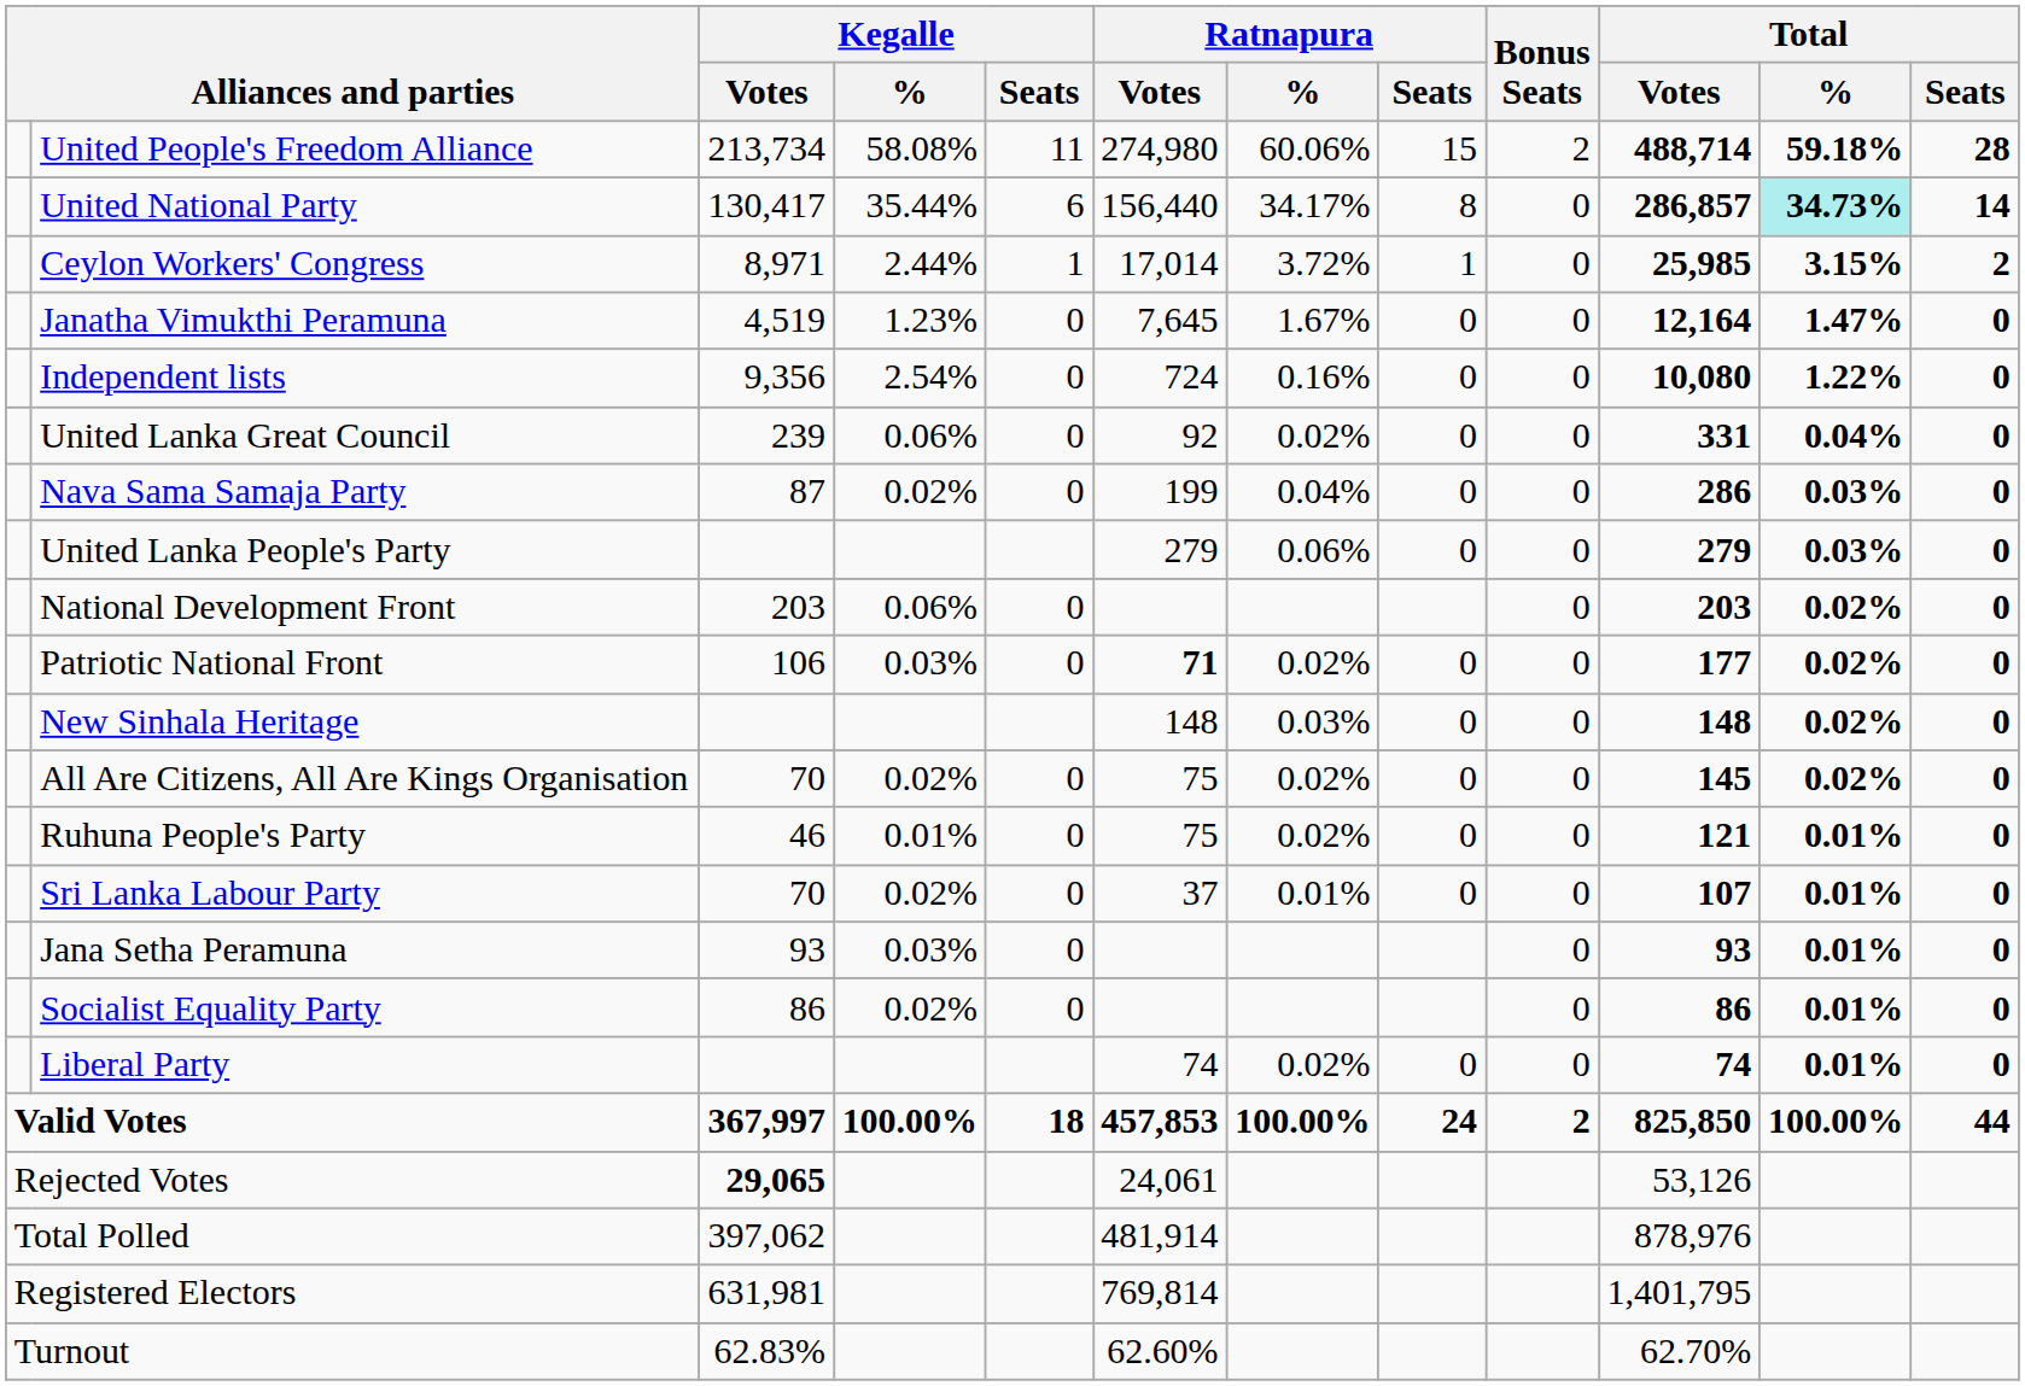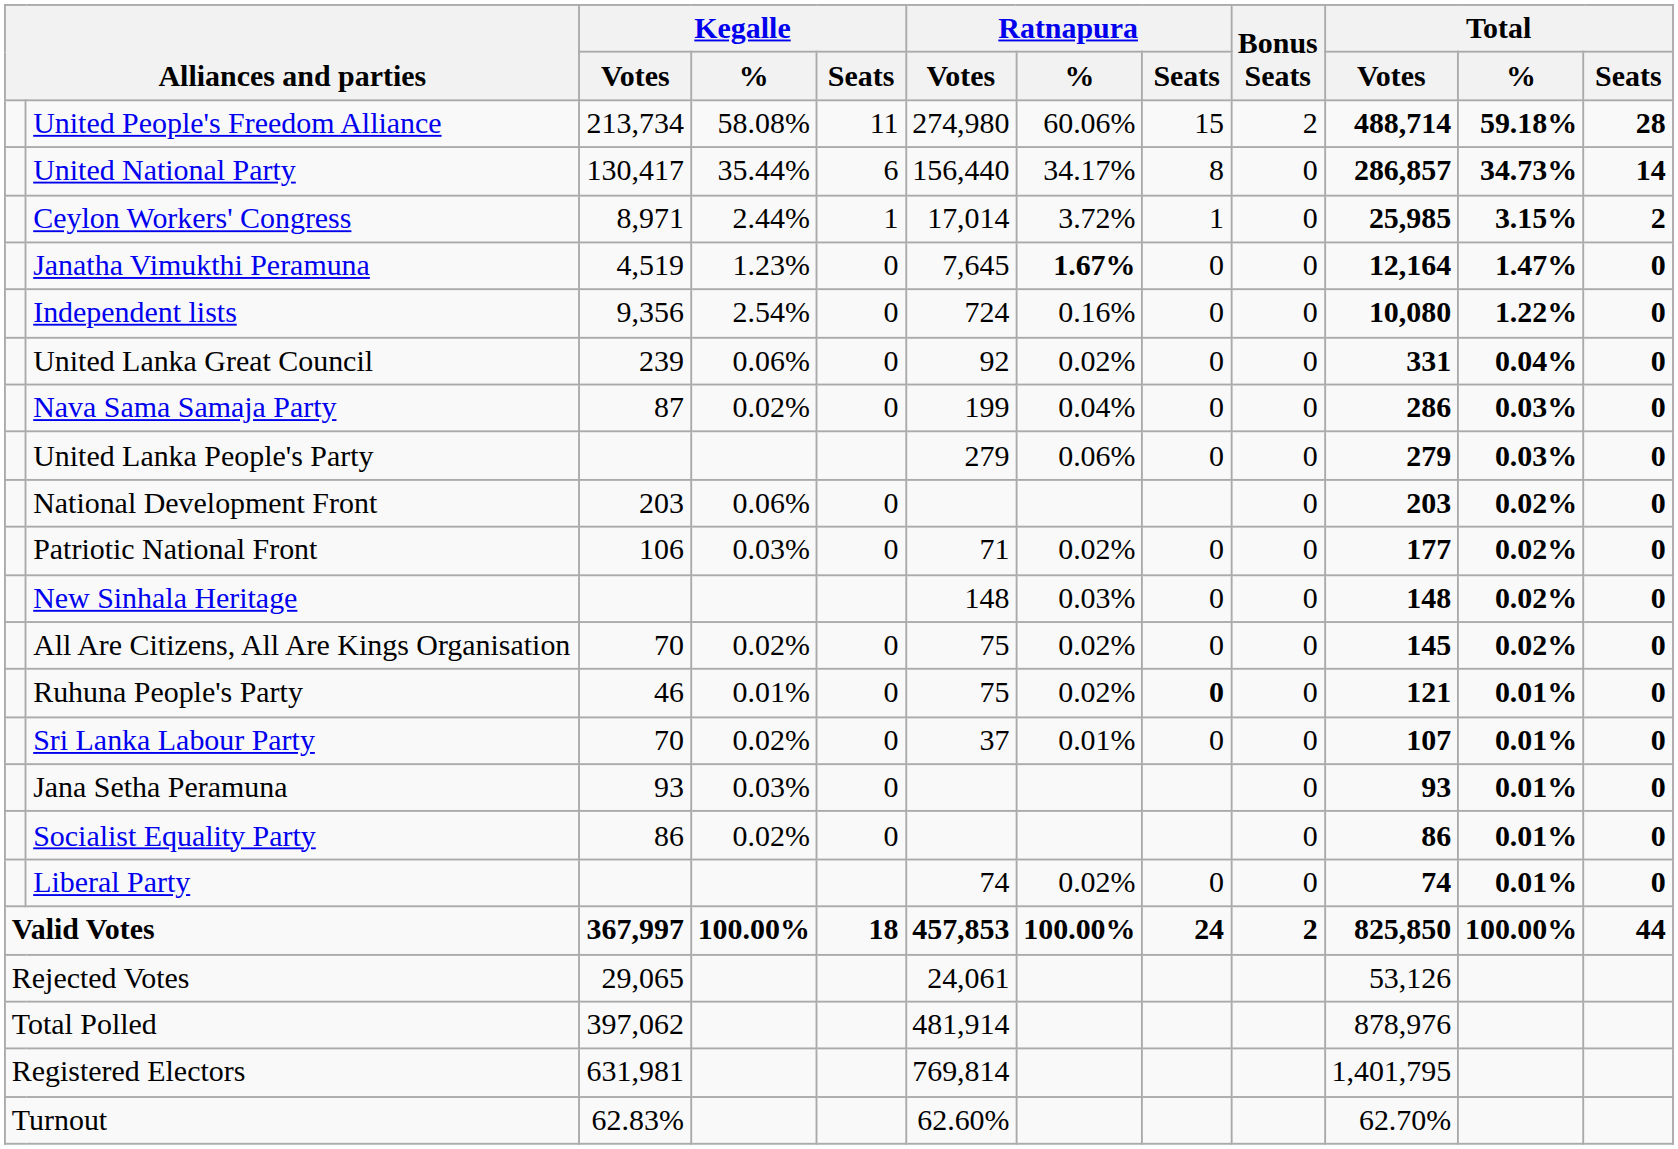United National Party | Total / %: paleturquoise background -> no background
Janatha Vimukthi Peramuna | Ratnapura / %: normal -> bold
Patriotic National Front | Ratnapura / Votes: bold -> normal
Ruhuna People's Party | Ratnapura / Seats: normal -> bold
Rejected Votes | Kegalle / Votes: bold -> normal
